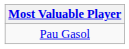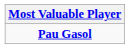row 2 | column 1: normal -> bold
